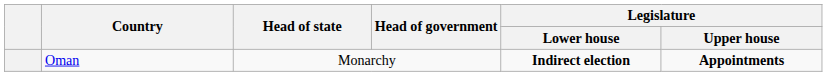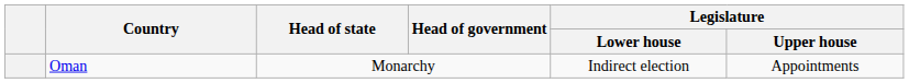Oman | Legislature / Lower house: bold -> normal
Oman | Legislature / Upper house: bold -> normal
